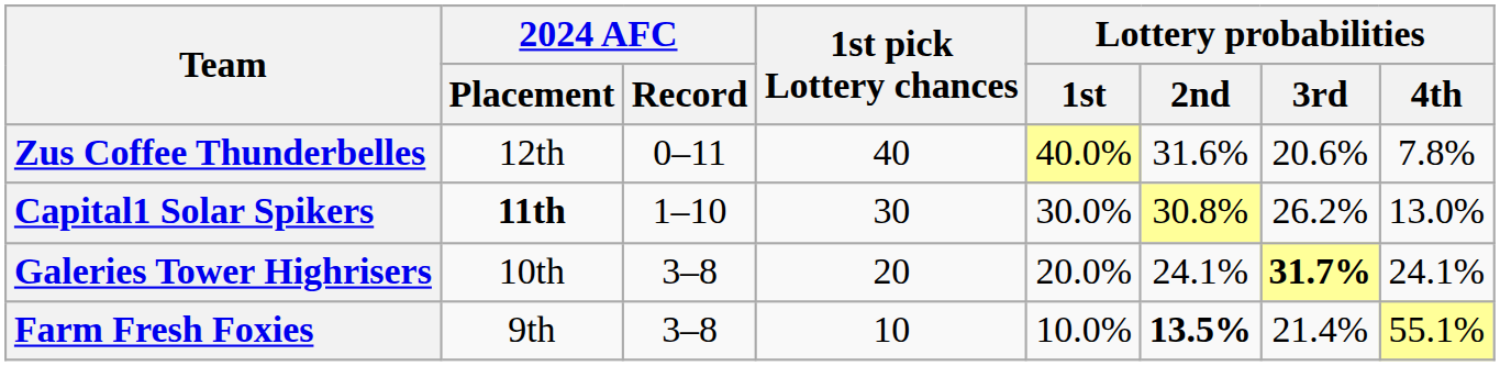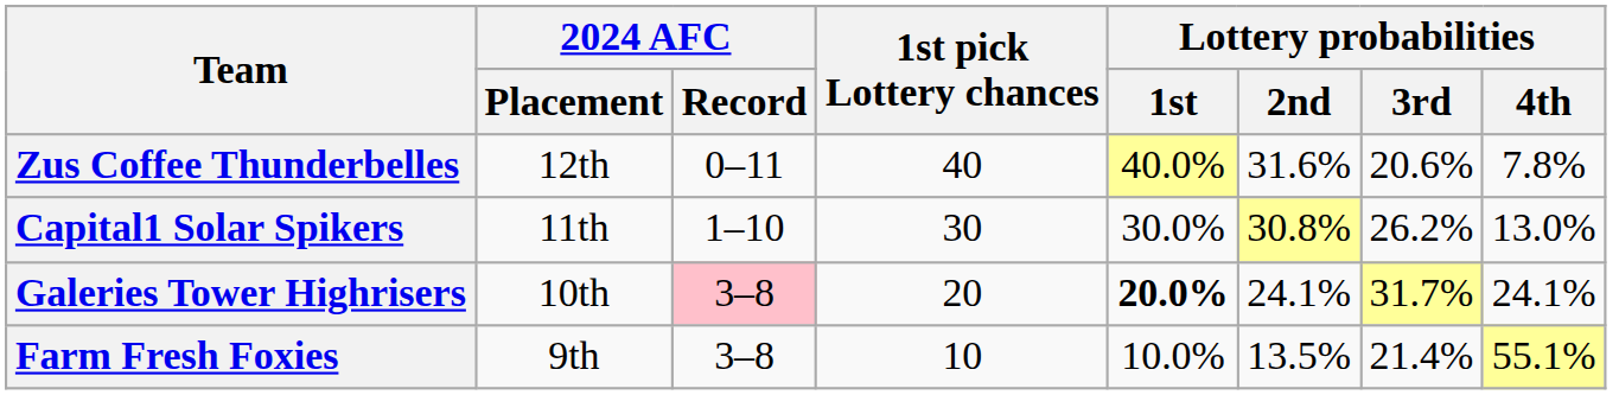Capital1 Solar Spikers | 2024 AFC / Placement: bold -> normal
Galeries Tower Highrisers | 2024 AFC / Record: no background -> pink background
Galeries Tower Highrisers | Lottery probabilities / 1st: normal -> bold
Galeries Tower Highrisers | Lottery probabilities / 3rd: bold -> normal
Farm Fresh Foxies | Lottery probabilities / 2nd: bold -> normal
